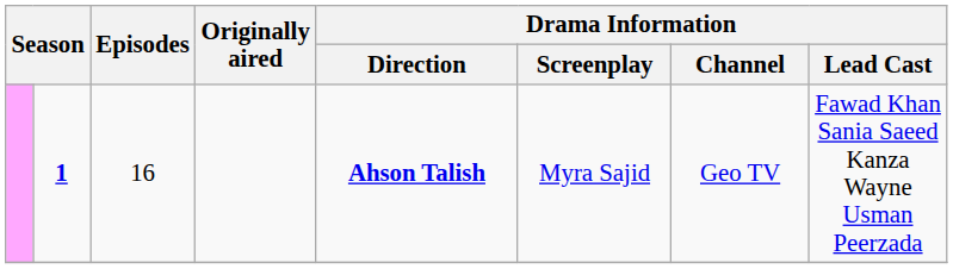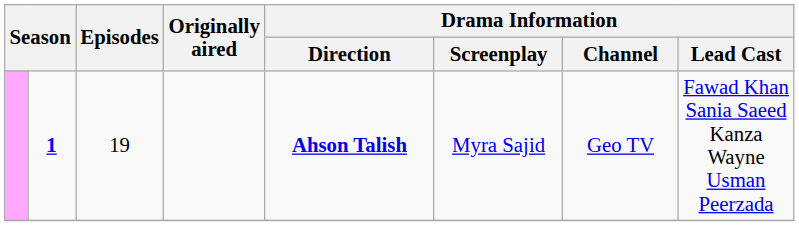row 3 | Episodes: 16 -> 19
